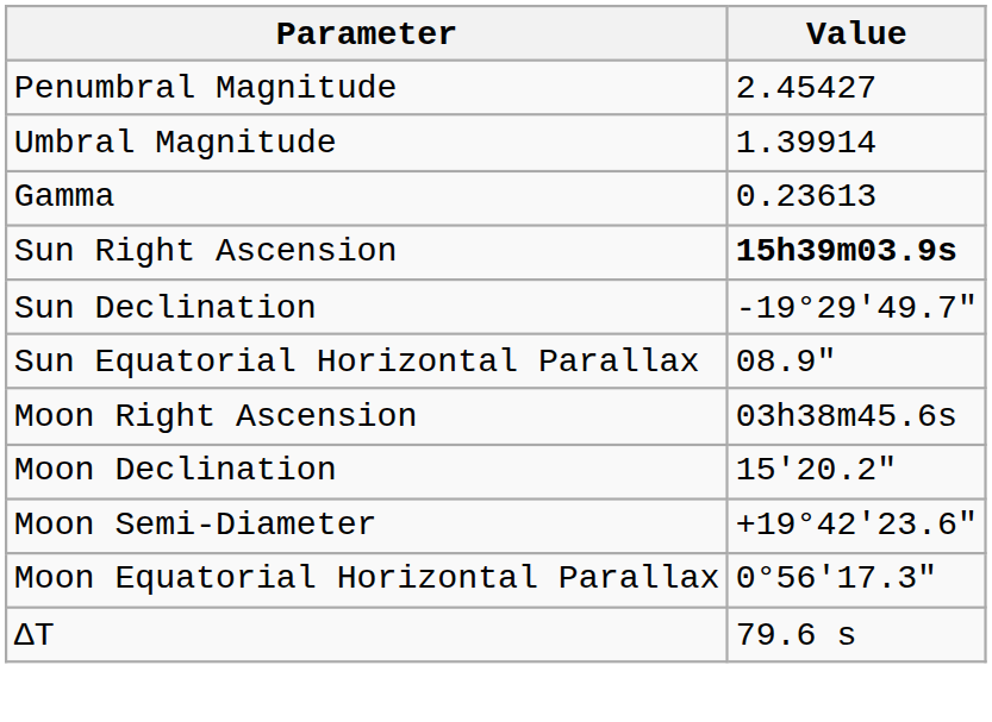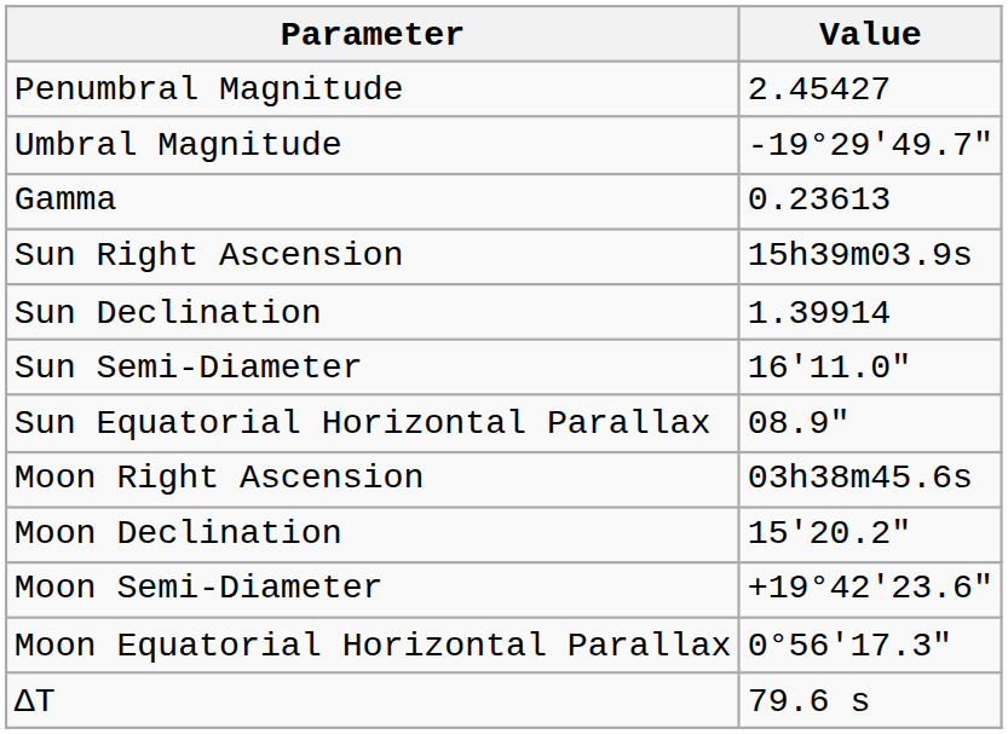Umbral Magnitude | Value: 1.39914 -> -19°29'49.7"
Sun Right Ascension | Value: bold -> normal
Sun Declination | Value: -19°29'49.7" -> 1.39914
+ row: Sun Semi-Diameter | 16'11.0"
